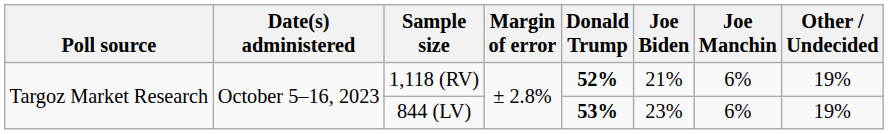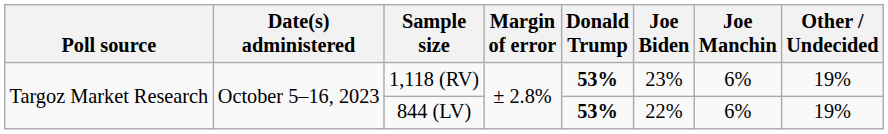1,118 (RV) | Donald Trump: 52% -> 53%
1,118 (RV) | Joe Biden: 21% -> 23%
844 (LV) | Joe Biden: 23% -> 22%
